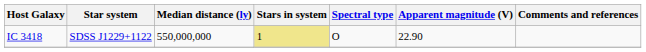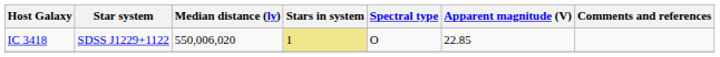IC 3418 | Median distance (ly): 550,000,000 -> 550,006,020
IC 3418 | Apparent magnitude (V): 22.90 -> 22.85
